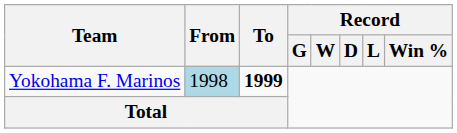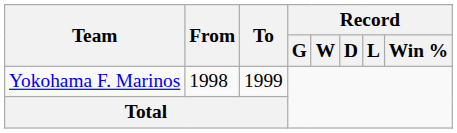Yokohama F. Marinos | From: lightblue background -> no background
Yokohama F. Marinos | To: bold -> normal
